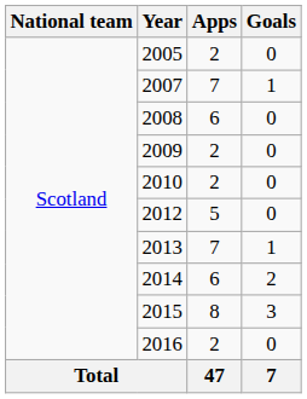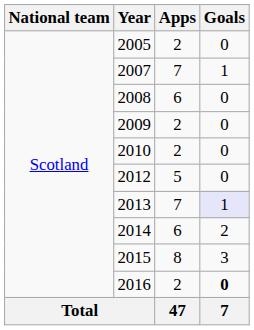2013 | Goals: no background -> lavender background
2016 | Goals: normal -> bold
